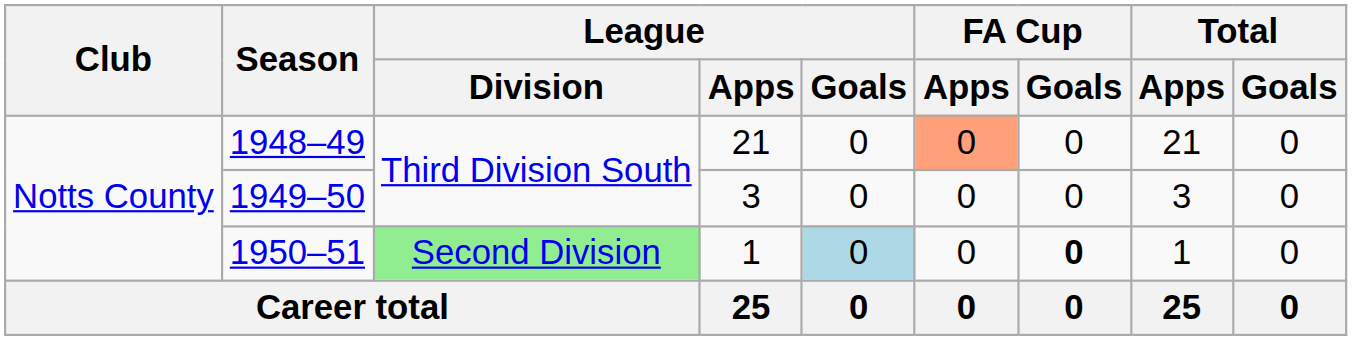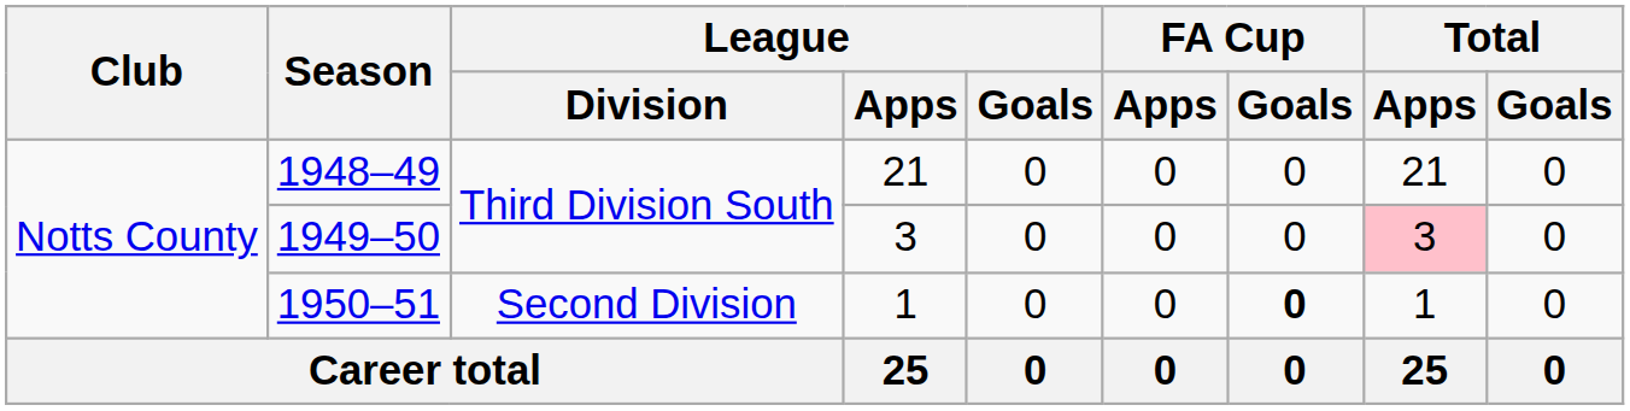1948–49 | FA Cup / Apps: lightsalmon background -> no background
1949–50 | Total / Apps: no background -> pink background
1950–51 | League / Division: lightgreen background -> no background
1950–51 | League / Goals: lightblue background -> no background
